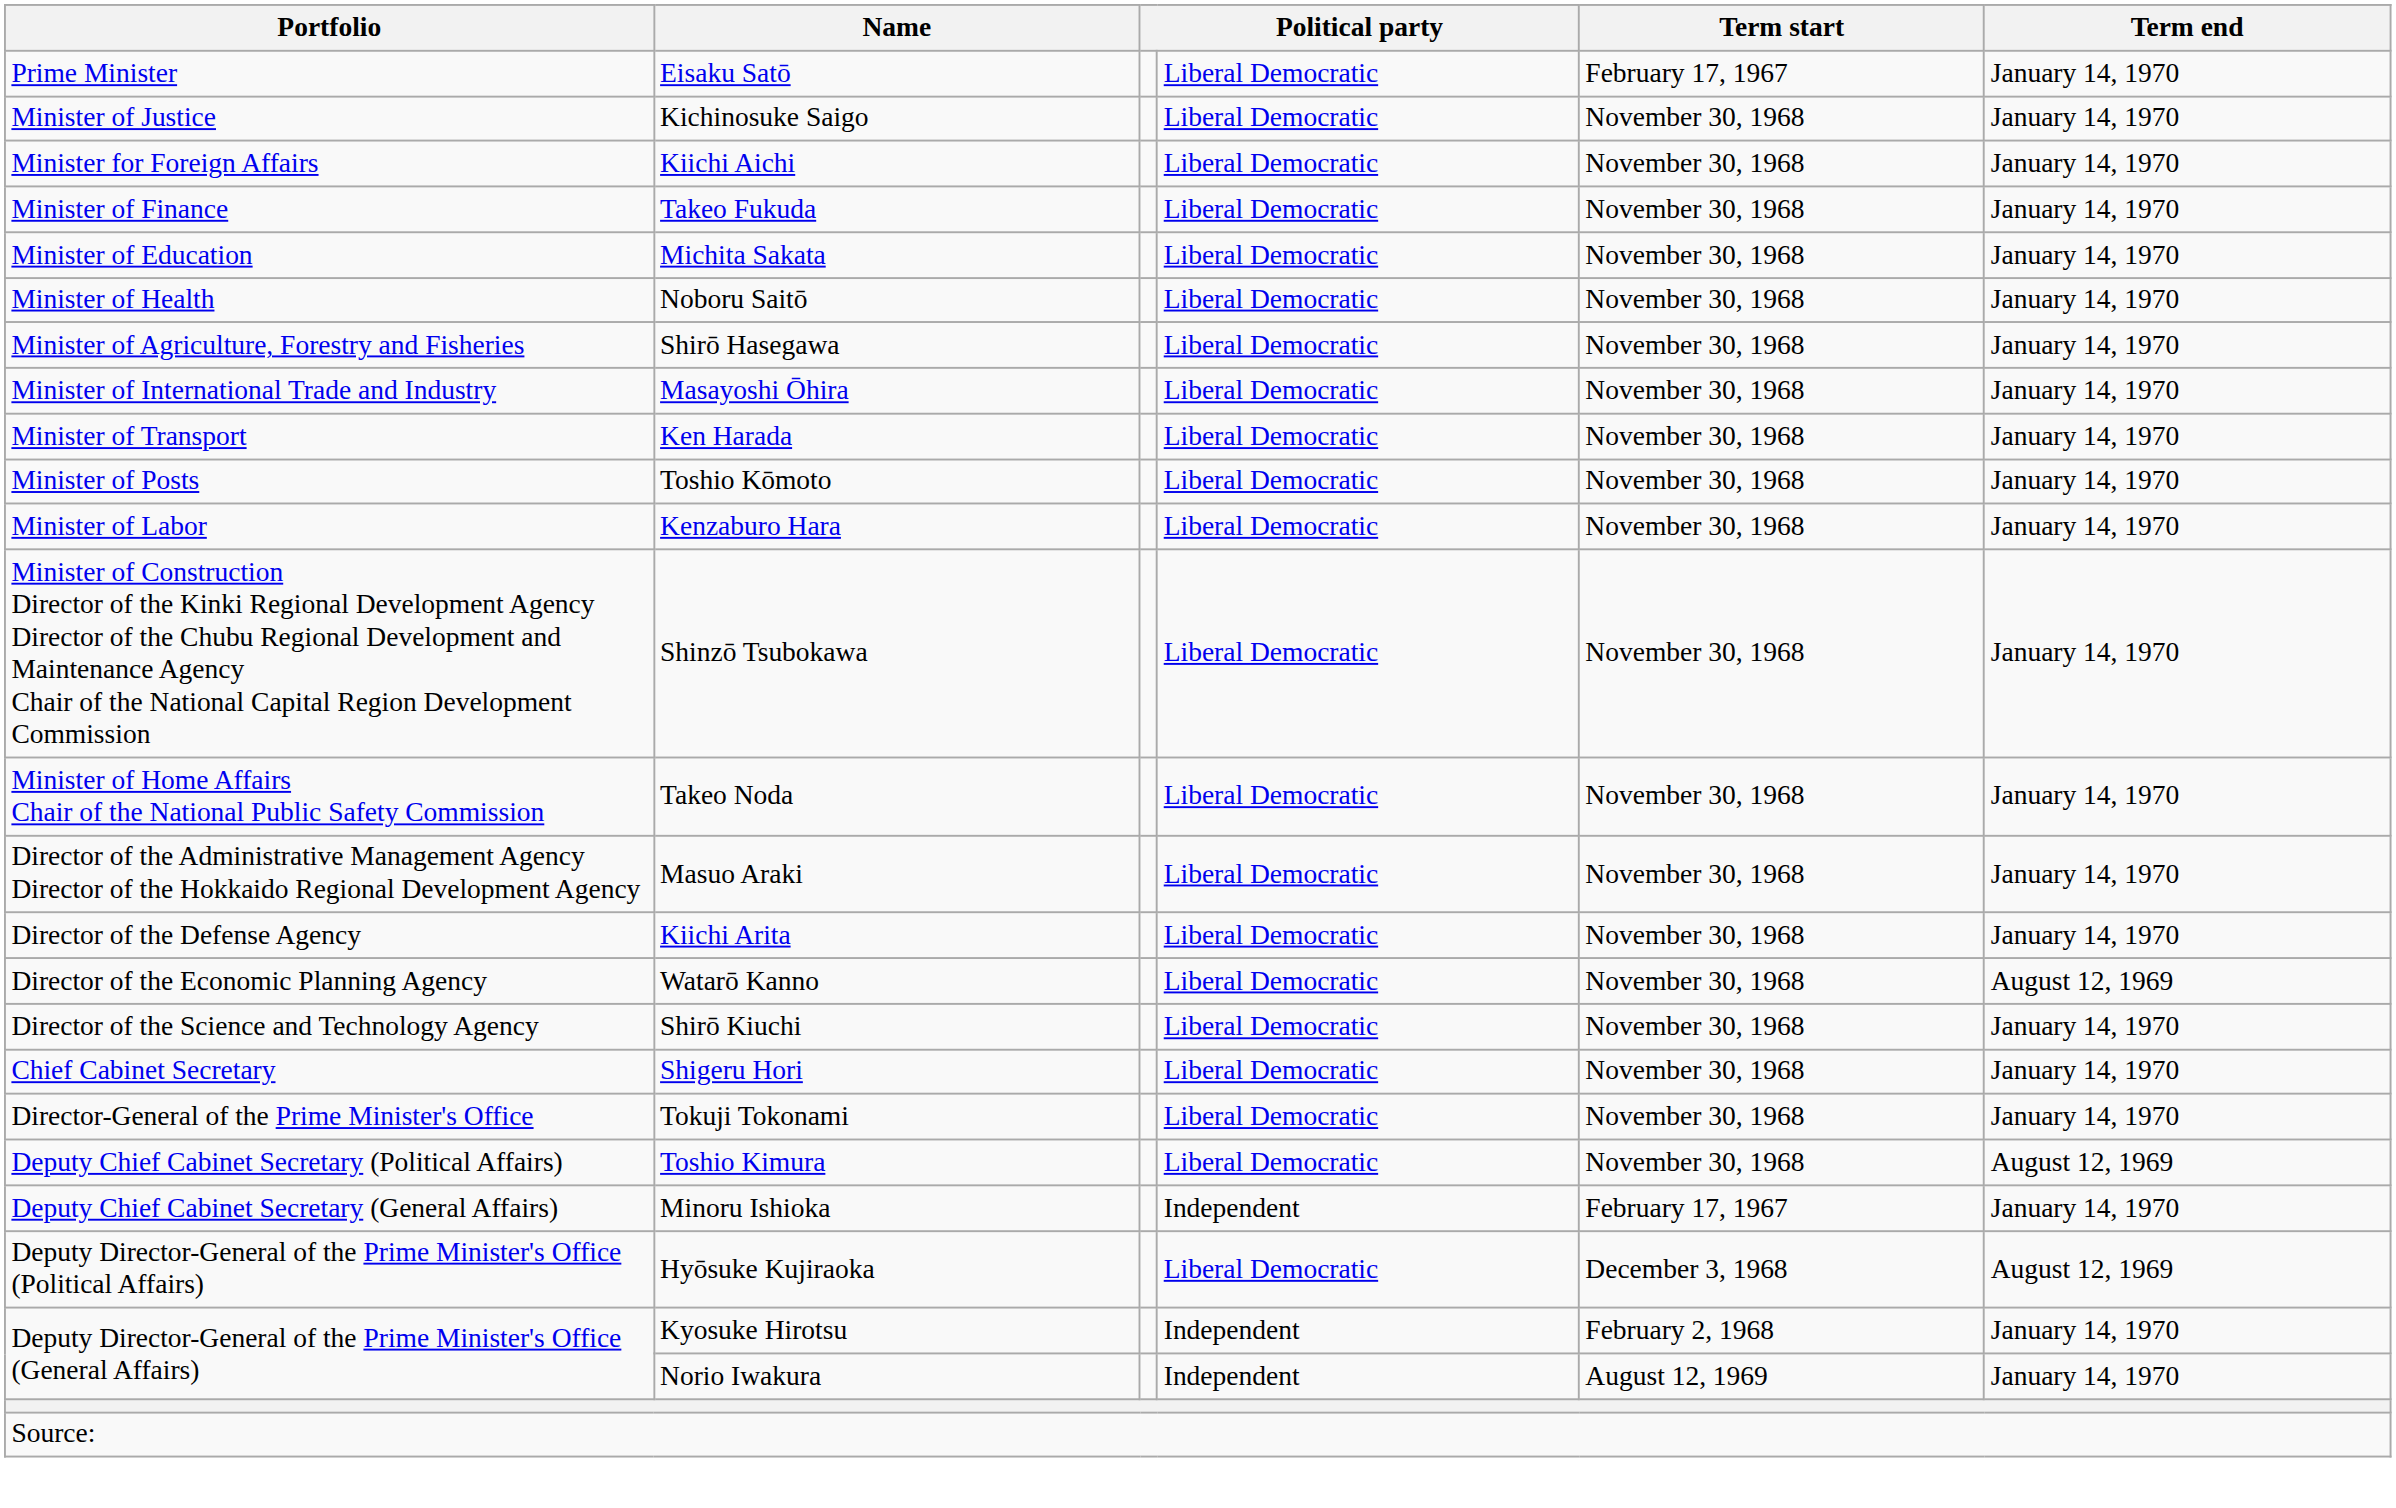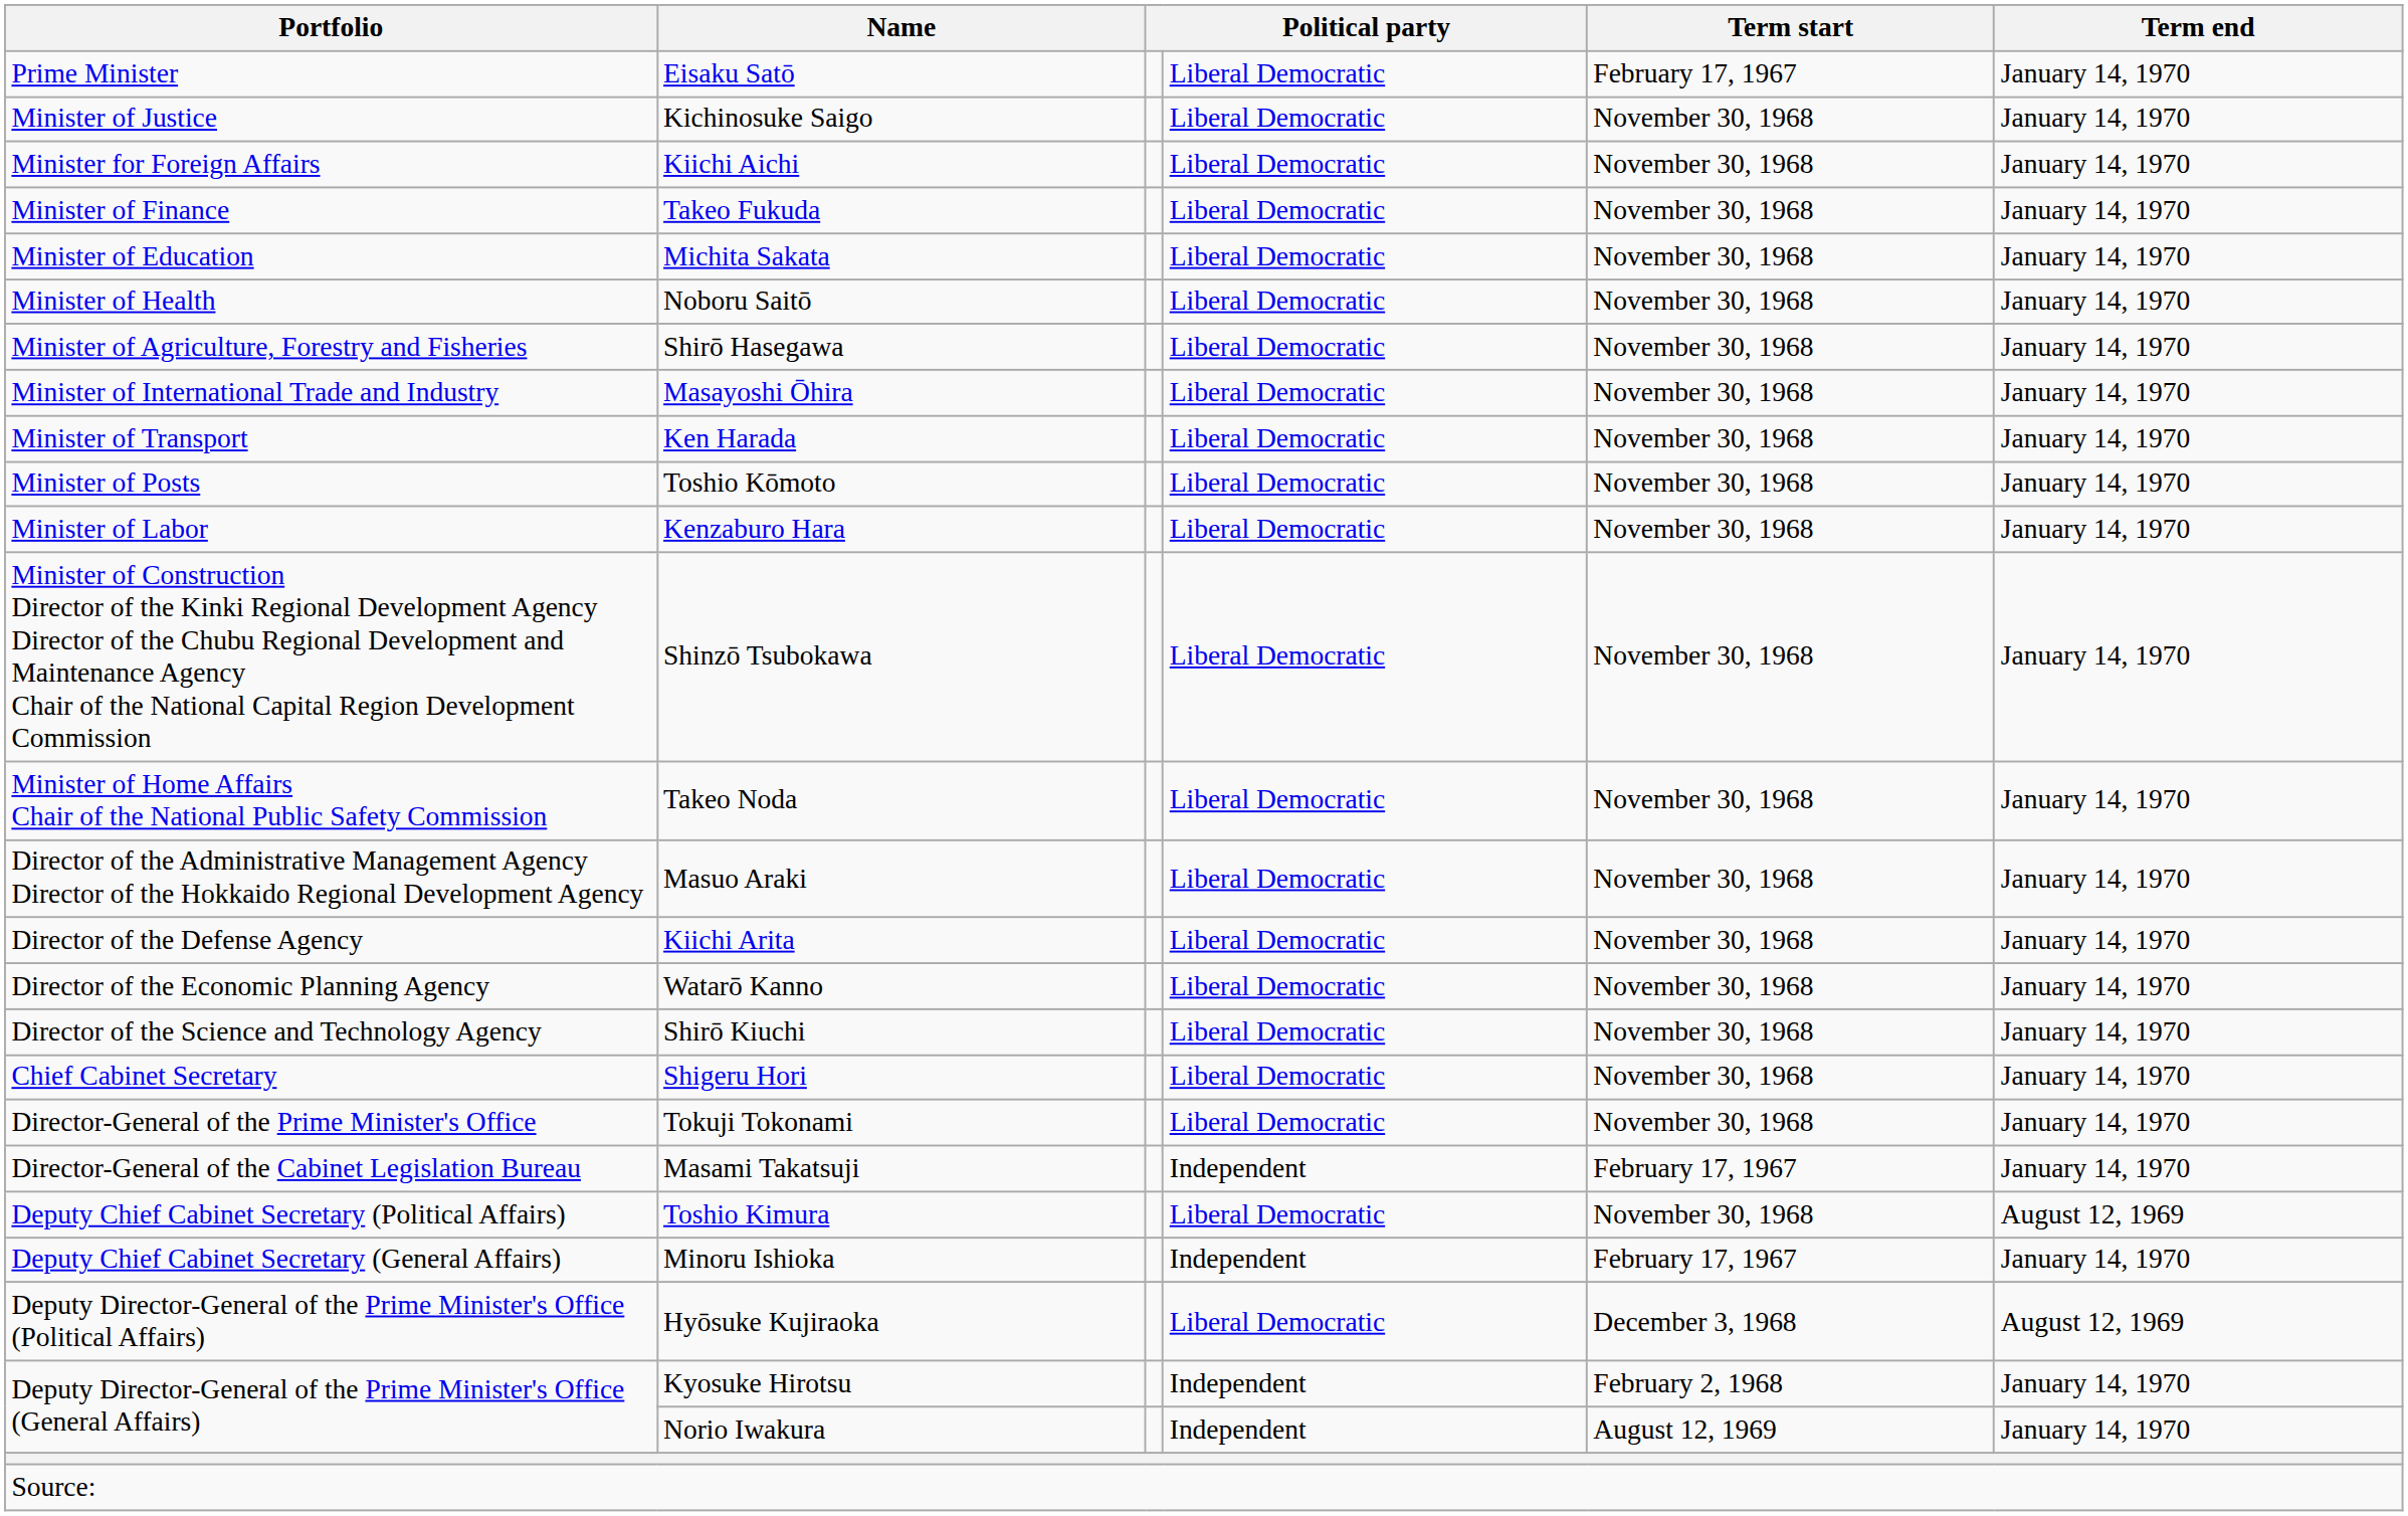Watarō Kanno | Term end: August 12, 1969 -> January 14, 1970
+ row: Director-General of the Cabinet Legislation Bureau | Masami Takatsuji | Independent | February 17, 1967 | January 14, 1970
